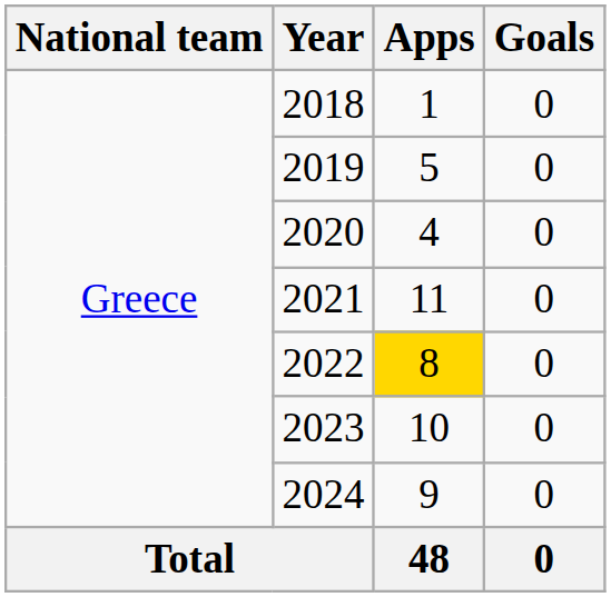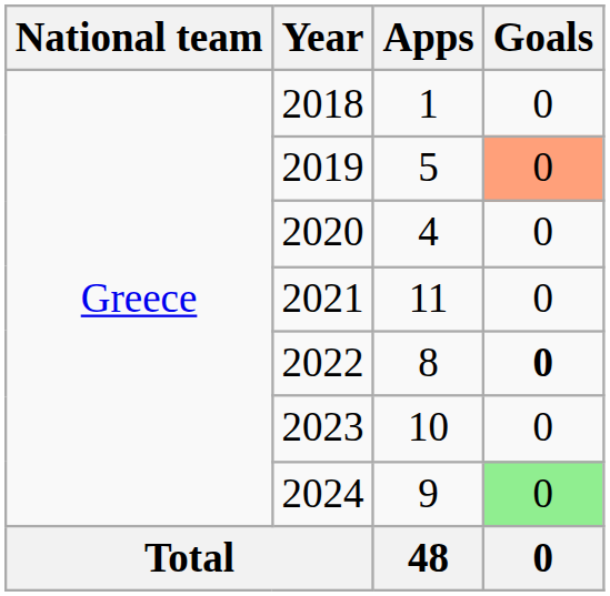2019 | Goals: no background -> lightsalmon background
2022 | Apps: gold background -> no background
2022 | Goals: normal -> bold
2024 | Goals: no background -> lightgreen background
